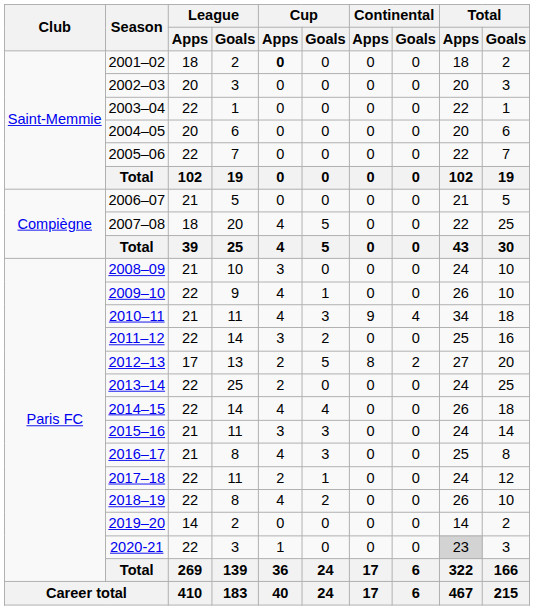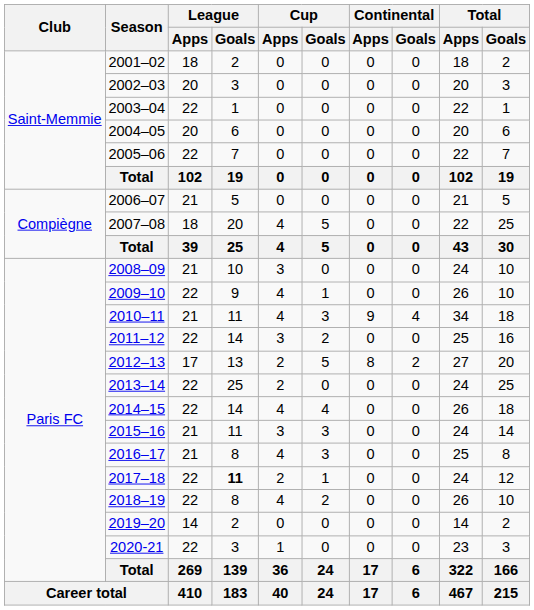2001–02 | Cup / Apps: bold -> normal
2017–18 | League / Goals: normal -> bold
2020-21 | Total / Apps: lightgrey background -> no background
